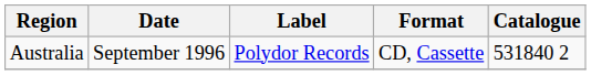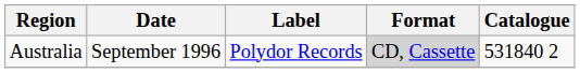Australia | Format: no background -> lightgrey background
